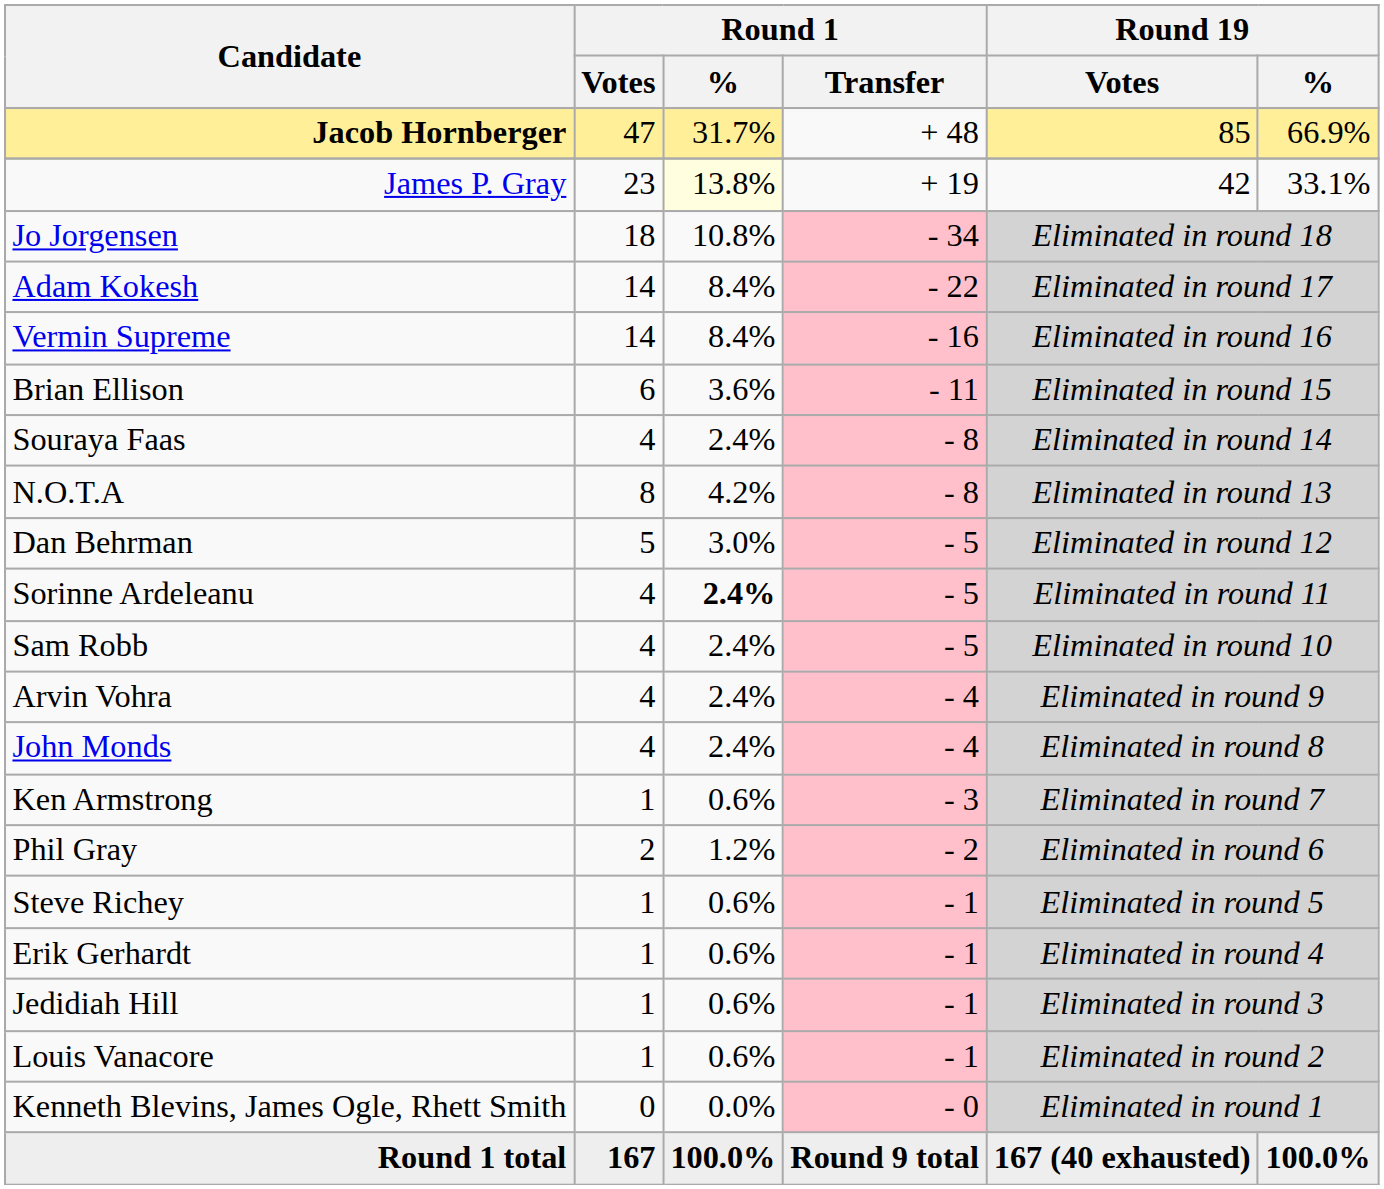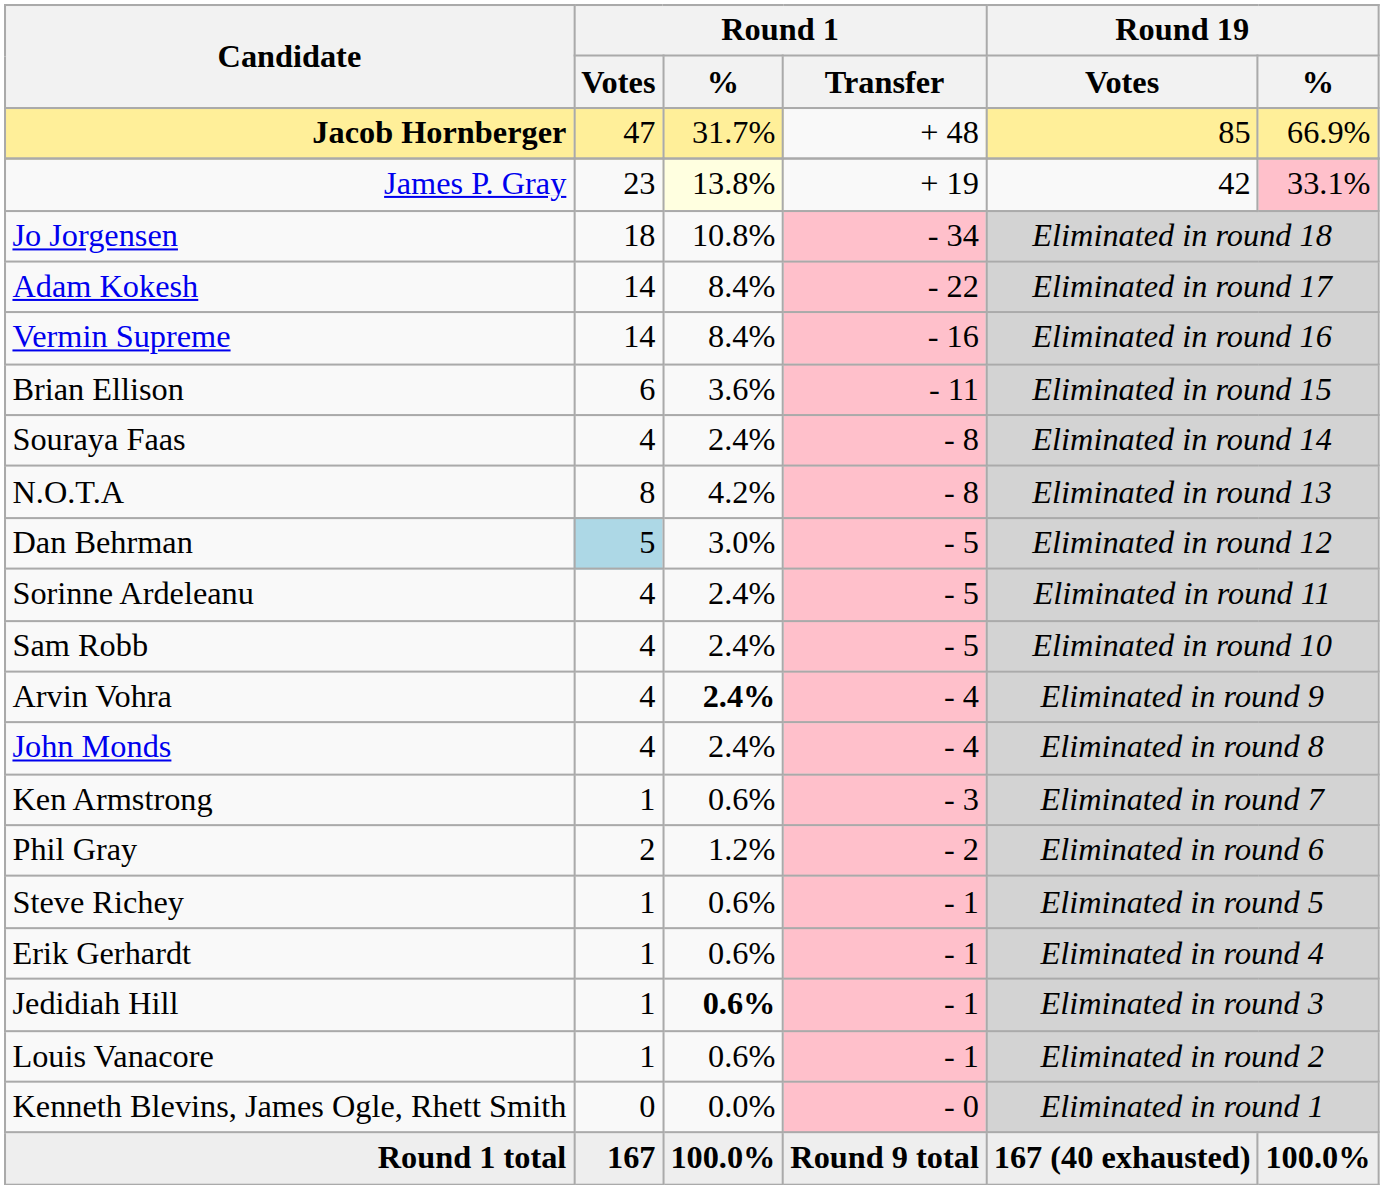James P. Gray | Round 19 / %: no background -> pink background
Dan Behrman | Round 1 / Votes: no background -> lightblue background
Sorinne Ardeleanu | Round 1 / %: bold -> normal
Arvin Vohra | Round 1 / %: normal -> bold
Jedidiah Hill | Round 1 / %: normal -> bold
